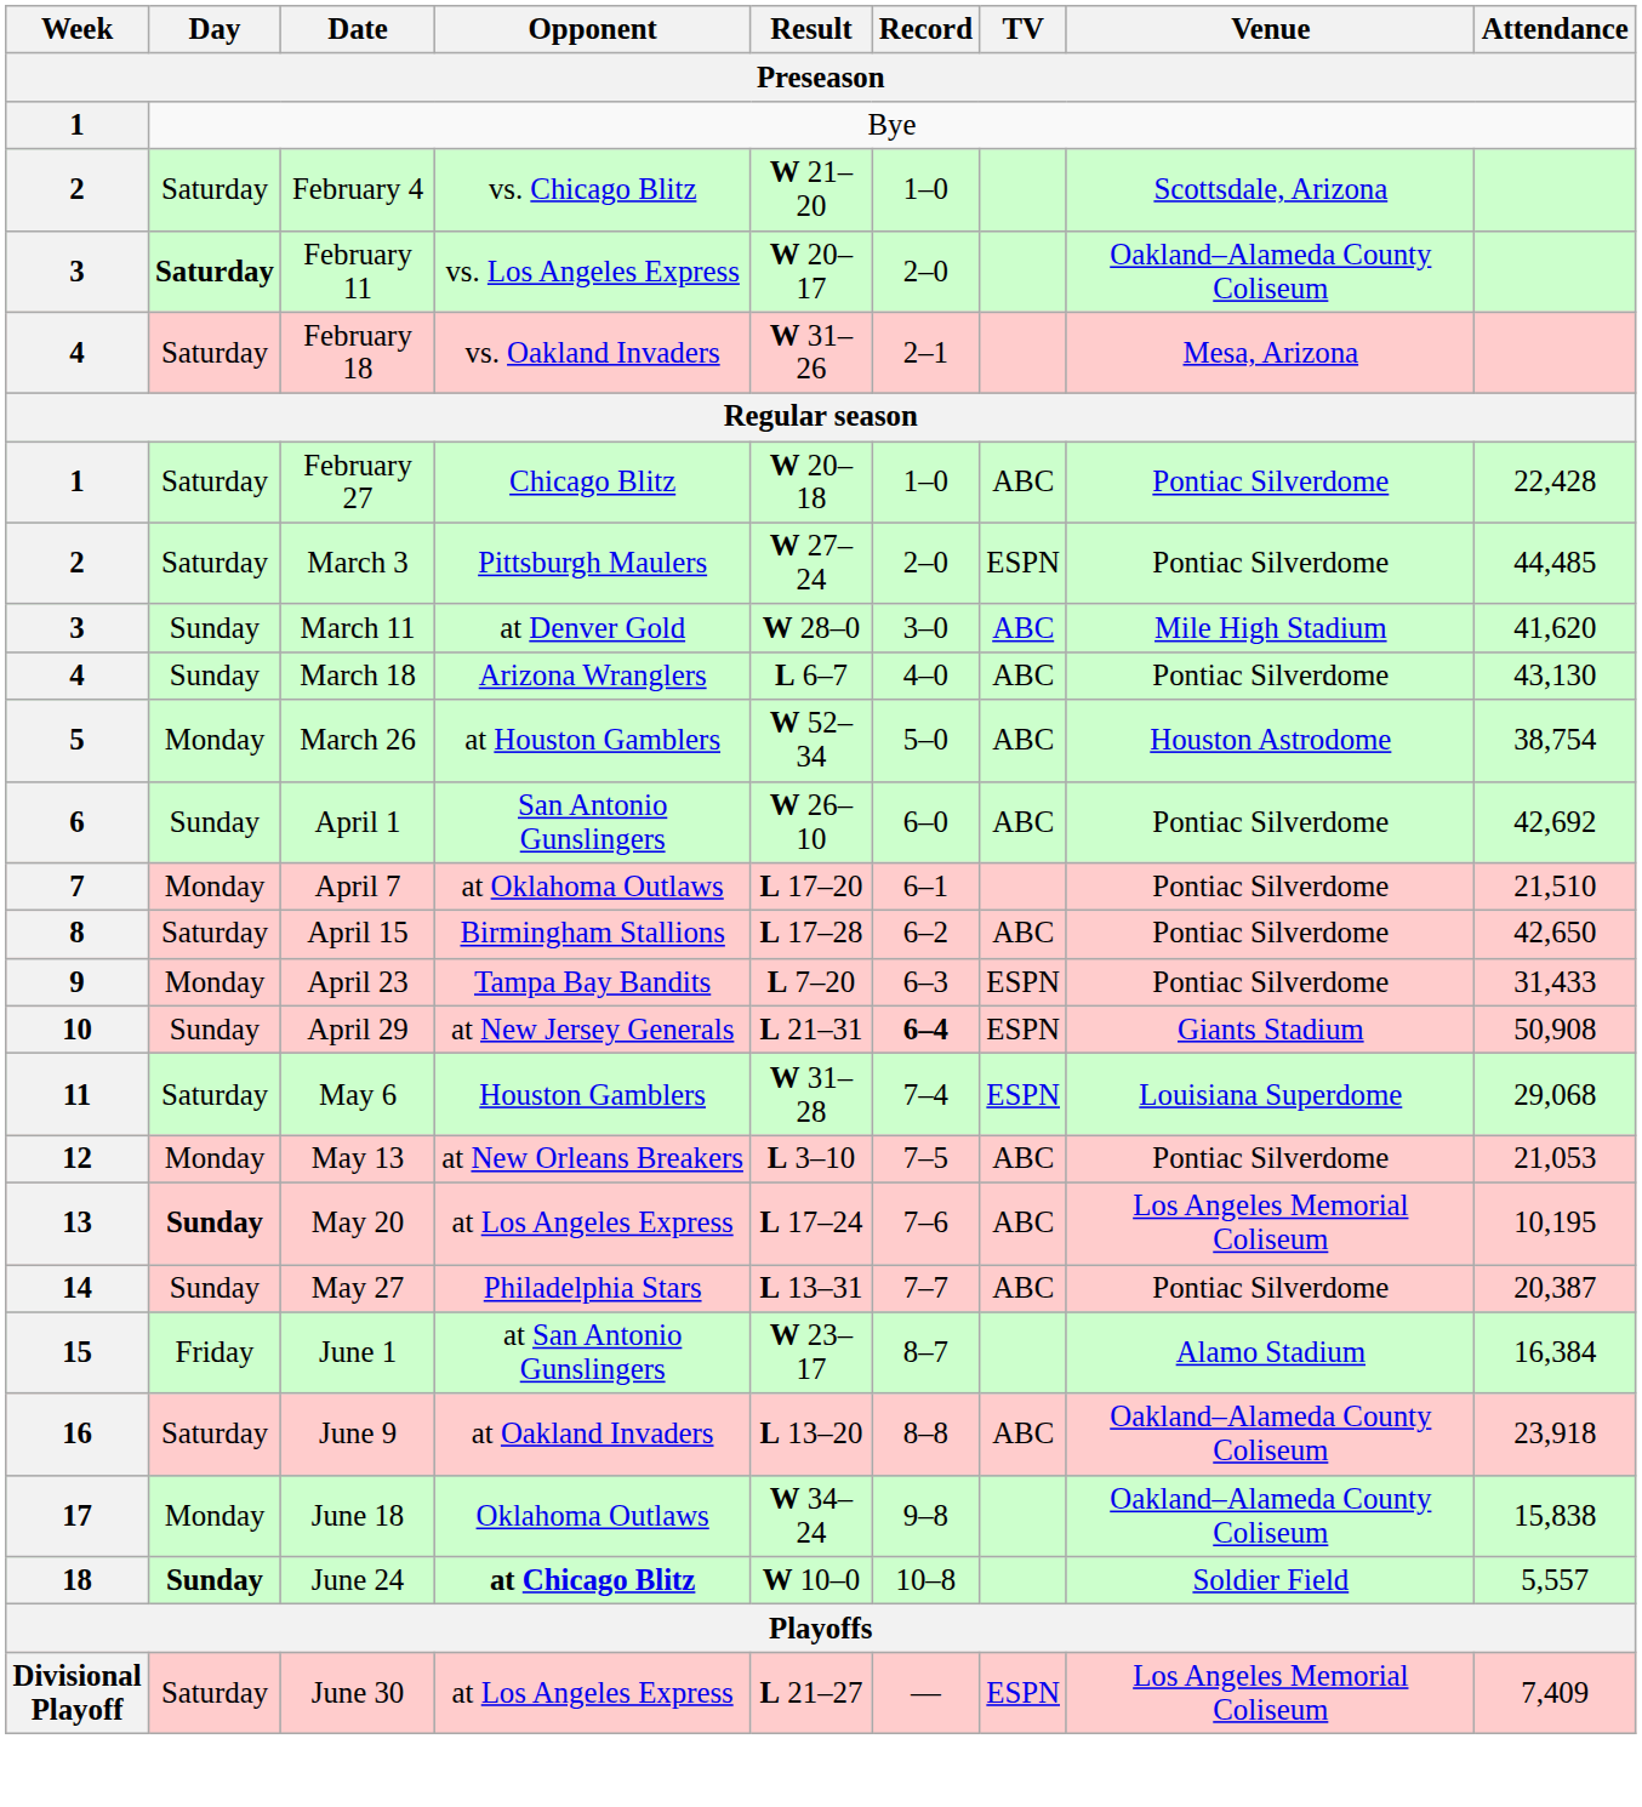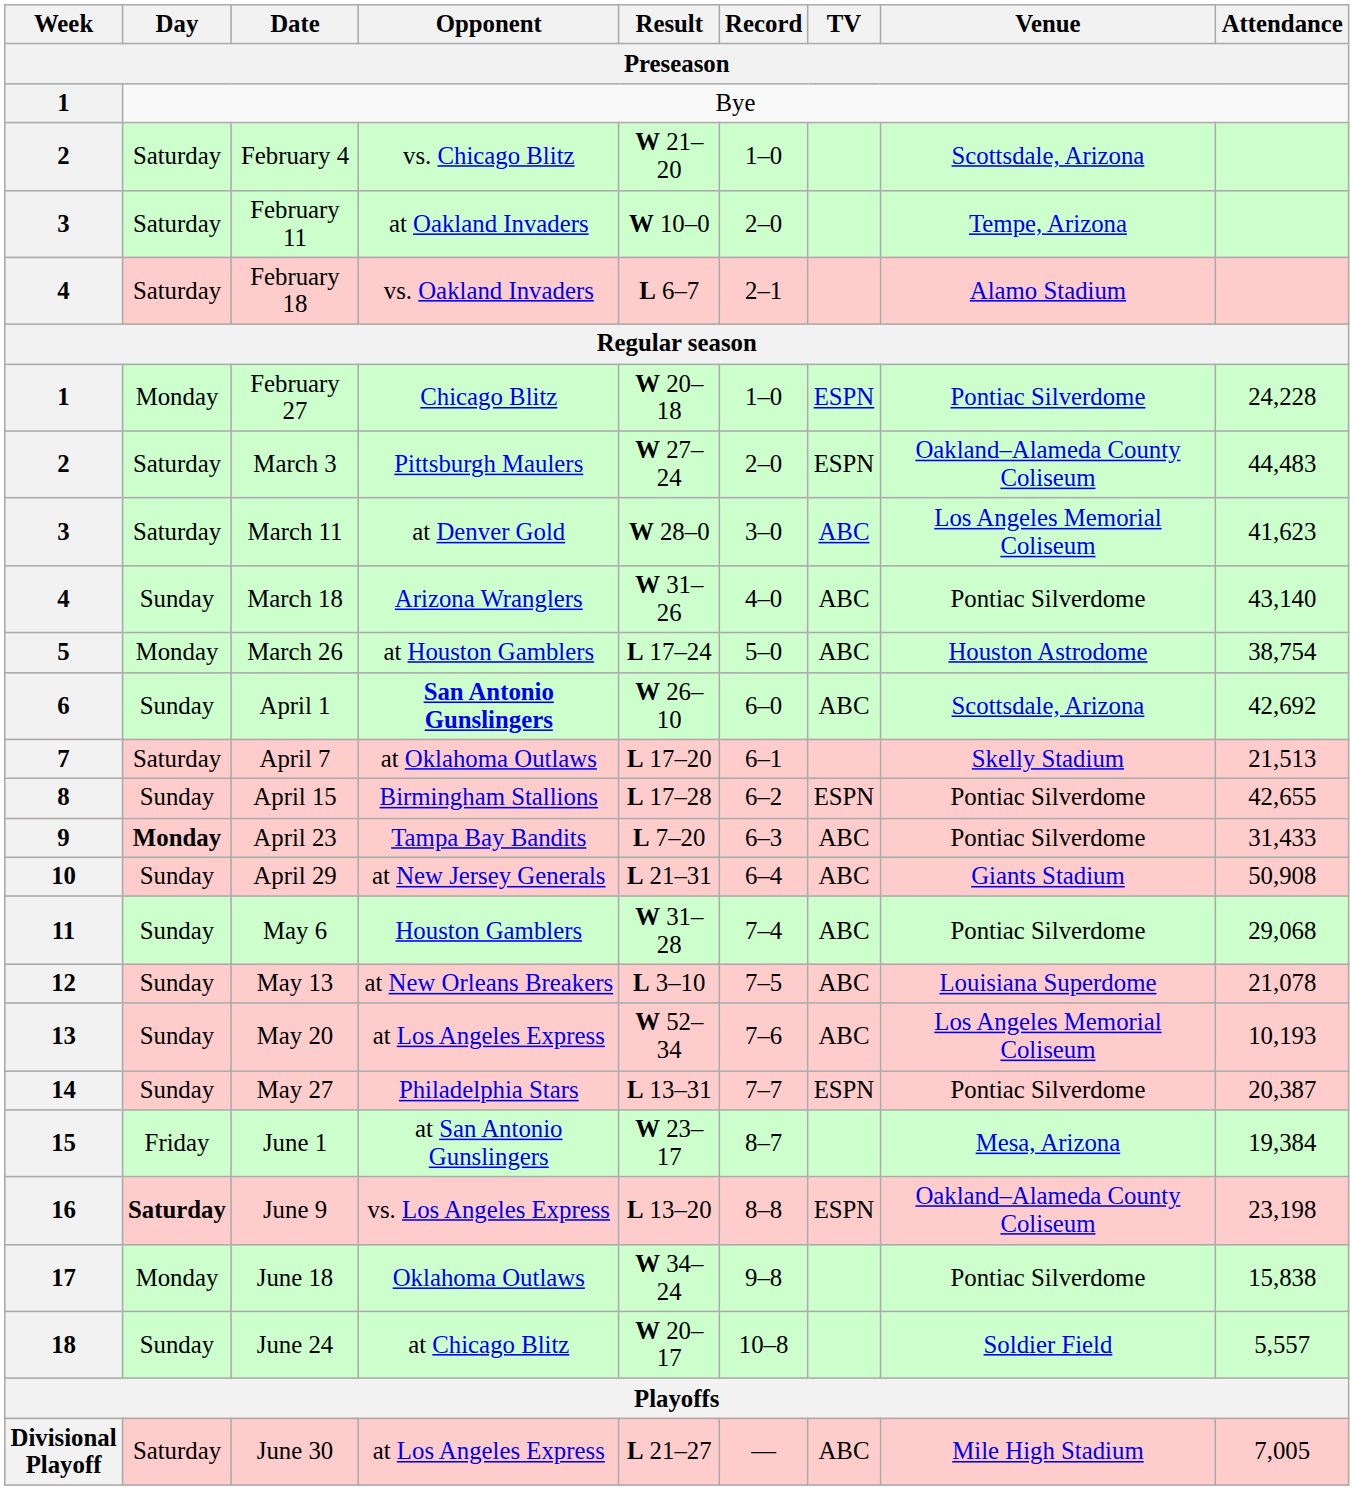February 11 | Day: bold -> normal
February 11 | Opponent: vs. Los Angeles Express -> at Oakland Invaders
February 11 | Result: W 20–17 -> W 10–0
February 11 | Venue: Oakland–Alameda County Coliseum -> Tempe, Arizona
February 18 | Result: W 31–26 -> L 6–7
February 18 | Venue: Mesa, Arizona -> Alamo Stadium
February 27 | Day: Saturday -> Monday
February 27 | TV: ABC -> ESPN
February 27 | Attendance: 22,428 -> 24,228
March 3 | Venue: Pontiac Silverdome -> Oakland–Alameda County Coliseum
March 3 | Attendance: 44,485 -> 44,483
March 11 | Day: Sunday -> Saturday
March 11 | Venue: Mile High Stadium -> Los Angeles Memorial Coliseum
March 11 | Attendance: 41,620 -> 41,623
March 18 | Result: L 6–7 -> W 31–26
March 18 | Attendance: 43,130 -> 43,140
March 26 | Result: W 52–34 -> L 17–24
April 1 | Opponent: normal -> bold
April 1 | Venue: Pontiac Silverdome -> Scottsdale, Arizona
April 7 | Day: Monday -> Saturday
April 7 | Venue: Pontiac Silverdome -> Skelly Stadium
April 7 | Attendance: 21,510 -> 21,513
April 15 | Day: Saturday -> Sunday
April 15 | TV: ABC -> ESPN
April 15 | Attendance: 42,650 -> 42,655
April 23 | Day: normal -> bold
April 23 | TV: ESPN -> ABC
April 29 | Record: bold -> normal
April 29 | TV: ESPN -> ABC
May 6 | Day: Saturday -> Sunday
May 6 | TV: ESPN -> ABC
May 6 | Venue: Louisiana Superdome -> Pontiac Silverdome
May 13 | Day: Monday -> Sunday
May 13 | Venue: Pontiac Silverdome -> Louisiana Superdome
May 13 | Attendance: 21,053 -> 21,078
May 20 | Day: bold -> normal
May 20 | Result: L 17–24 -> W 52–34
May 20 | Attendance: 10,195 -> 10,193
May 27 | TV: ABC -> ESPN
June 1 | Venue: Alamo Stadium -> Mesa, Arizona
June 1 | Attendance: 16,384 -> 19,384
June 9 | Day: normal -> bold
June 9 | Opponent: at Oakland Invaders -> vs. Los Angeles Express
June 9 | TV: ABC -> ESPN
June 9 | Attendance: 23,918 -> 23,198
June 18 | Venue: Oakland–Alameda County Coliseum -> Pontiac Silverdome
June 24 | Day: bold -> normal
June 24 | Opponent: bold -> normal
June 24 | Result: W 10–0 -> W 20–17
June 30 | TV: ESPN -> ABC
June 30 | Venue: Los Angeles Memorial Coliseum -> Mile High Stadium
June 30 | Attendance: 7,409 -> 7,005
